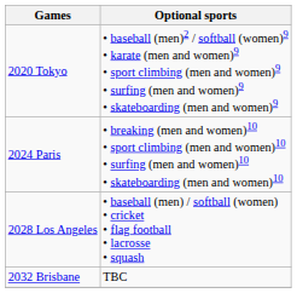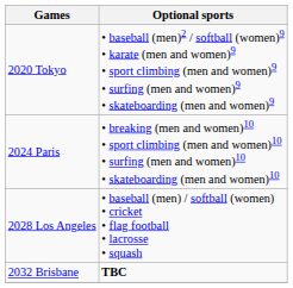2032 Brisbane | Optional sports: normal -> bold
